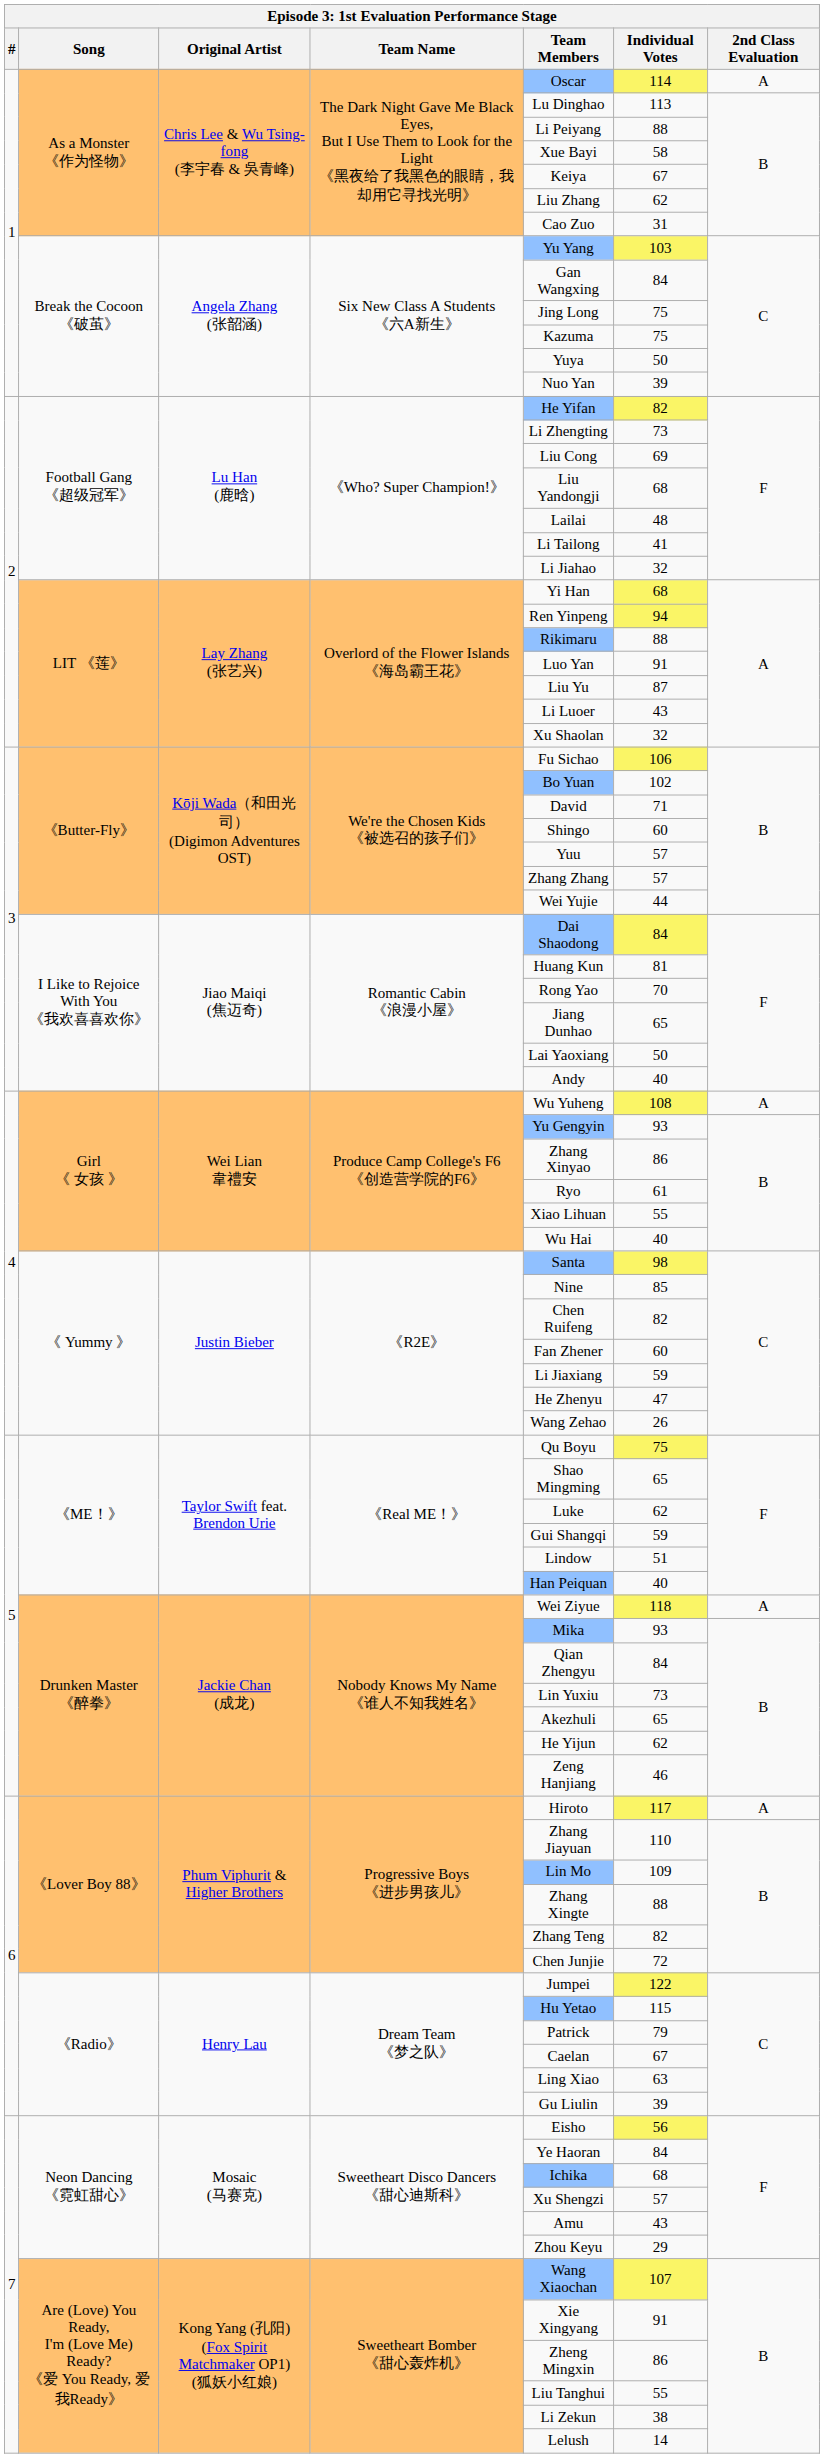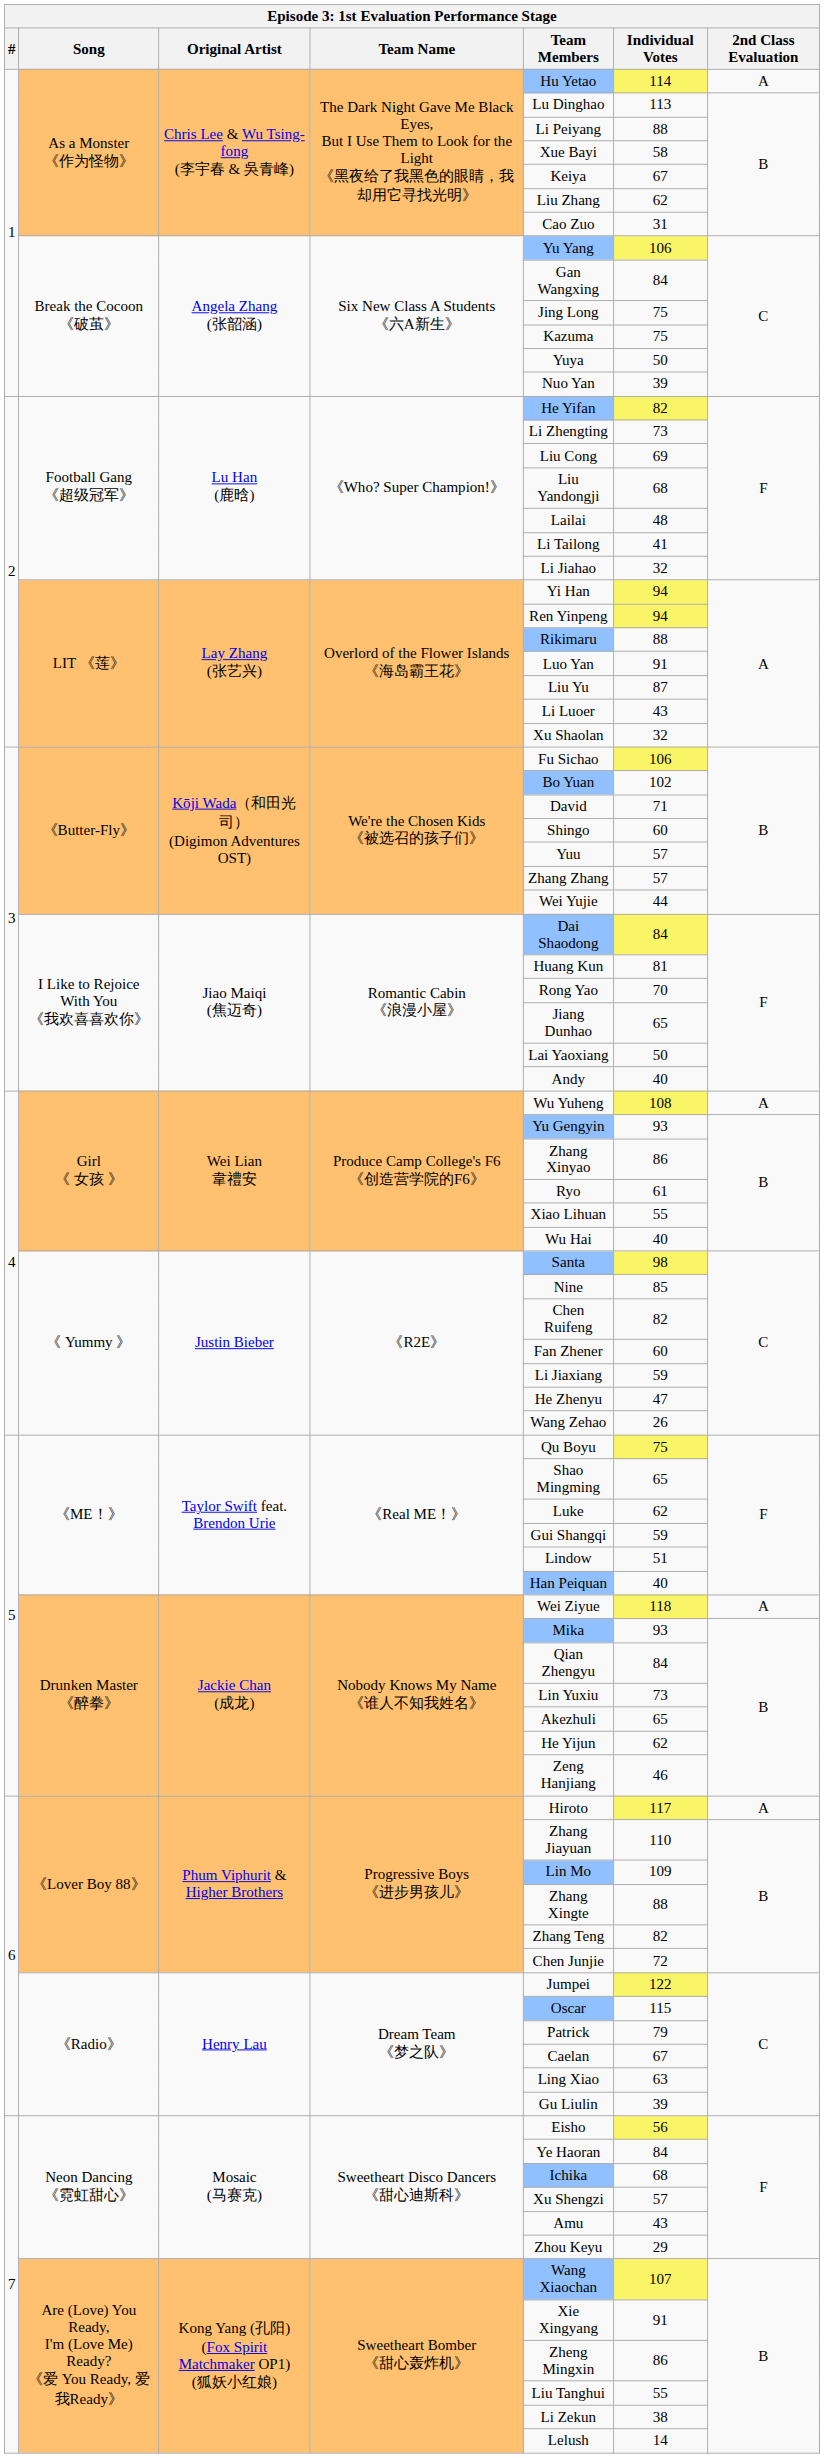row 3 | Team Members: Oscar -> Hu Yetao
row 10 | Individual Votes: 103 -> 106
row 23 | Individual Votes: 68 -> 94
row 76 | Team Members: Hu Yetao -> Oscar
